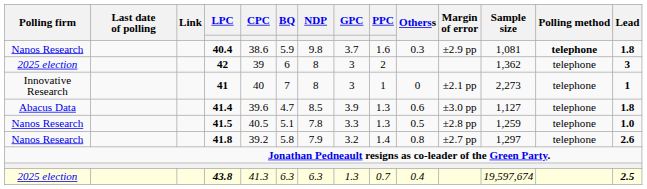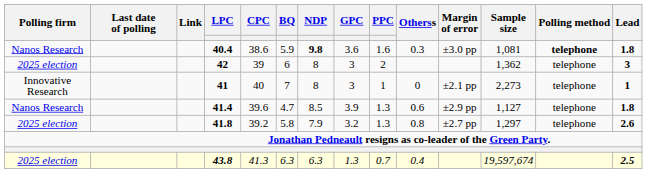40.4 | NDP: normal -> bold
40.4 | GPC: 3.7 -> 3.6
40.4 | Margin of error: ±2.9 pp -> ±3.0 pp
41.4 | Polling firm: Abacus Data -> Nanos Research
41.4 | Margin of error: ±3.0 pp -> ±2.9 pp
- row: Nanos Research | 41.5 | 40.5 | 5.1 | 7.8 | 3.3 | 1.3 | 0.5 | ±2.8 pp | 1,259 | telephone | 1.0
41.8 | Polling firm: Nanos Research -> 2025 election
41.8 | PPC: 1.4 -> 1.3
